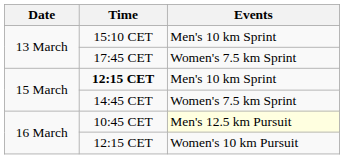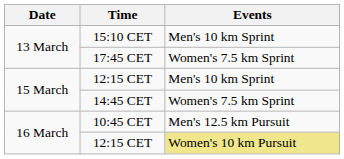12:15 CET / Men's 10 km Sprint | Time: bold -> normal
10:45 CET | Events: lightyellow background -> no background
12:15 CET / Women's 10 km Pursuit | Events: no background -> khaki background
